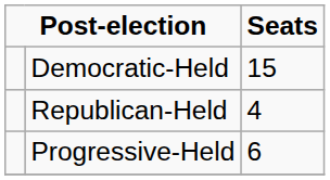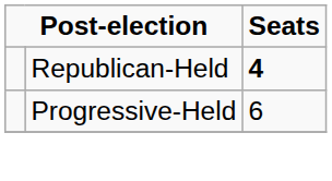- row: Democratic-Held | 15
Republican-Held | column 3: normal -> bold
